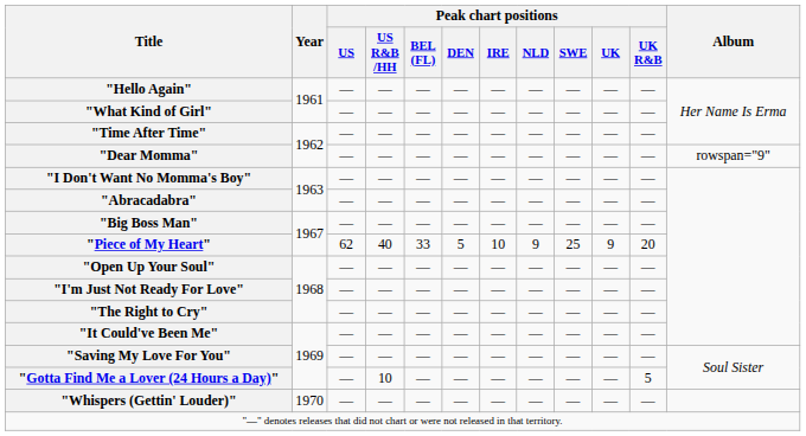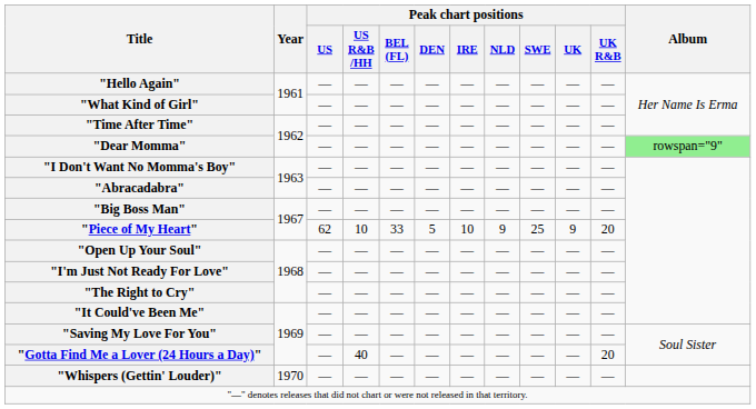"Dear Momma" | Album: no background -> lightgreen background
"Piece of My Heart" | Peak chart positions / US R&B /HH: 40 -> 10
"Gotta Find Me a Lover (24 Hours a Day)" | Peak chart positions / US R&B /HH: 10 -> 40
"Gotta Find Me a Lover (24 Hours a Day)" | Peak chart positions / UK R&B: 5 -> 20
